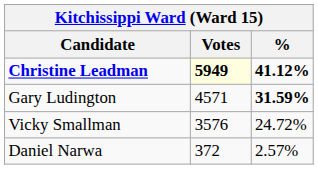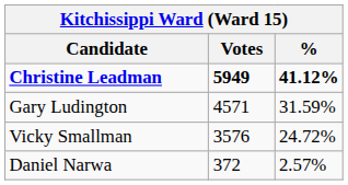Christine Leadman | Votes: lightyellow background -> no background
Gary Ludington | %: bold -> normal
